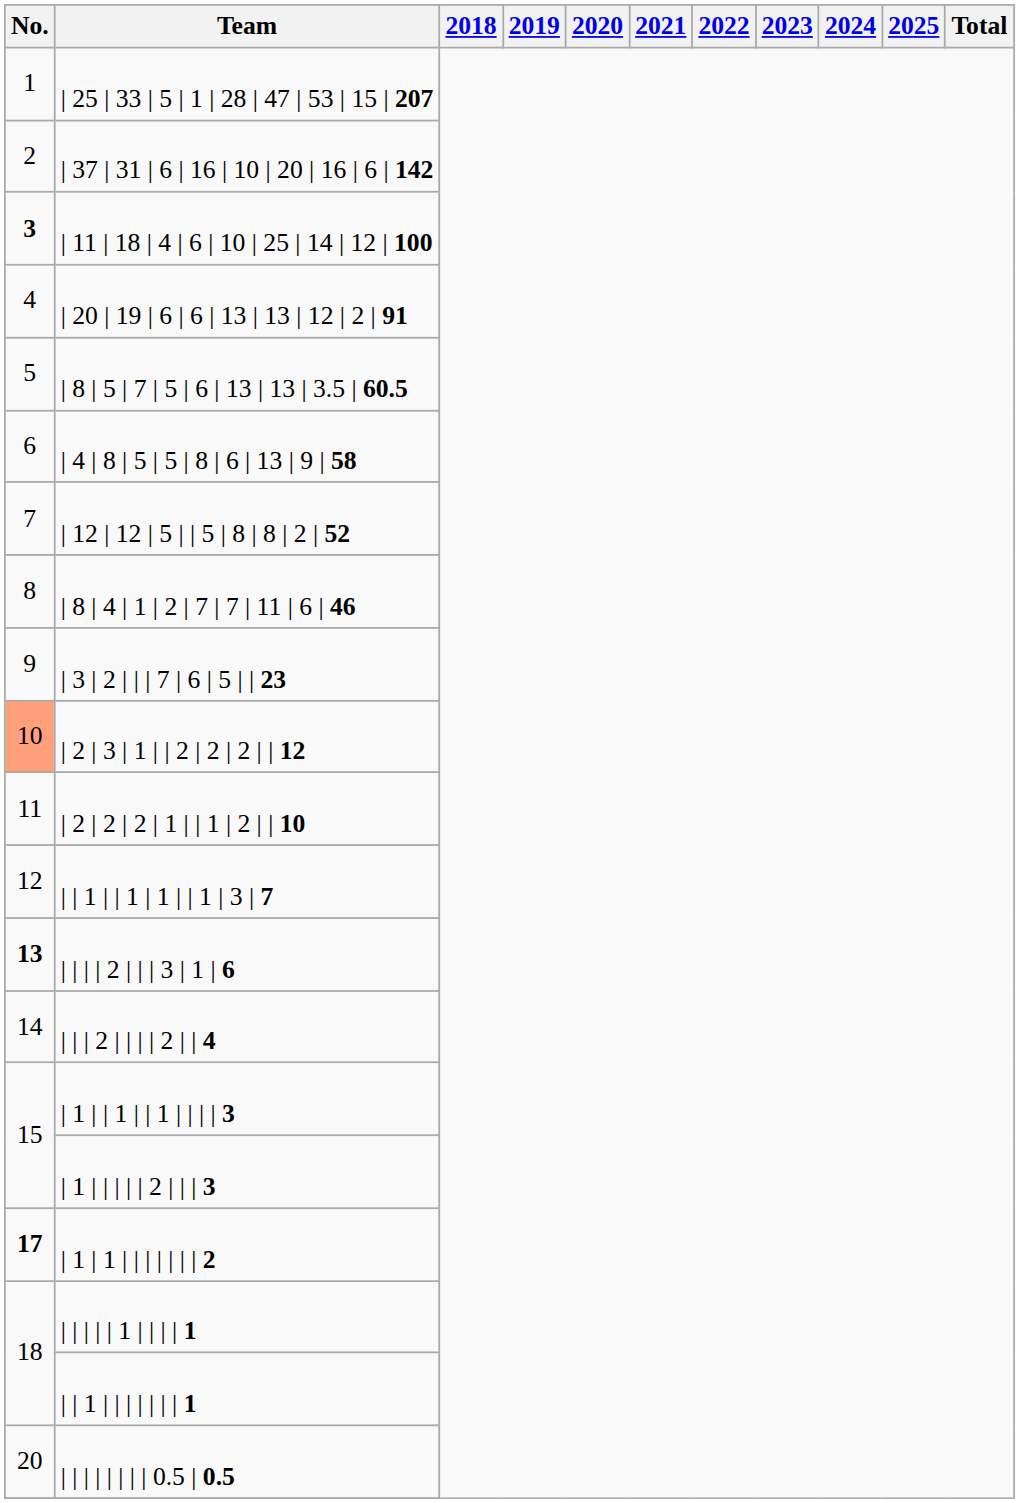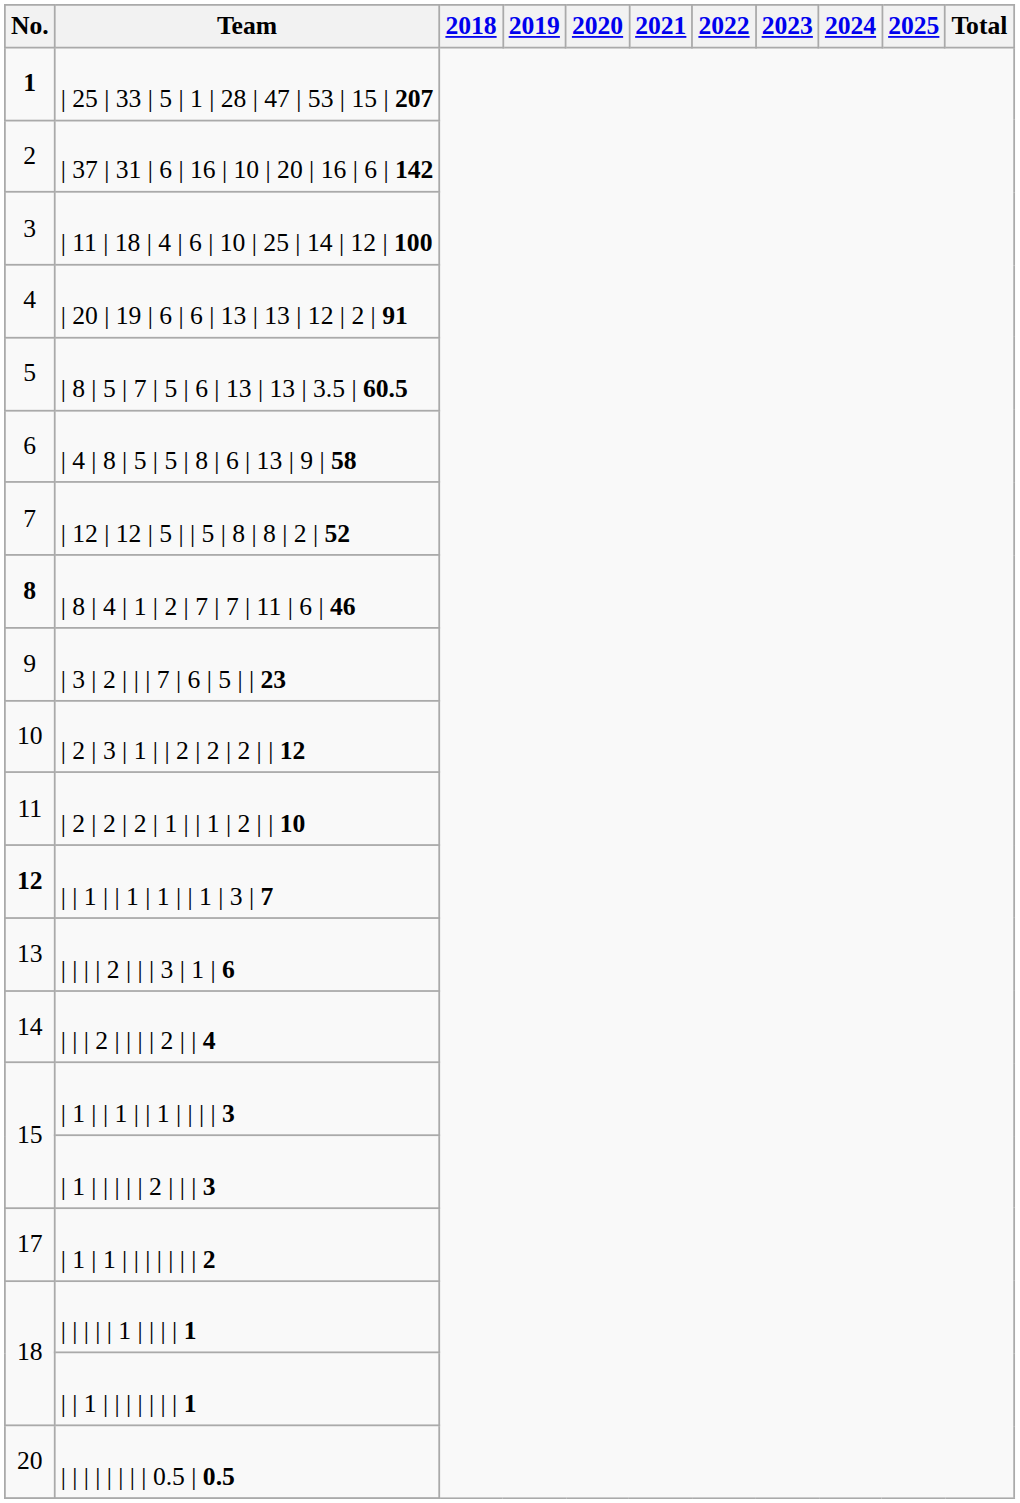row 2 | No.: normal -> bold
row 4 | No.: bold -> normal
row 9 | No.: normal -> bold
row 11 | No.: lightsalmon background -> no background
row 13 | No.: normal -> bold
row 14 | No.: bold -> normal
row 18 | No.: bold -> normal
